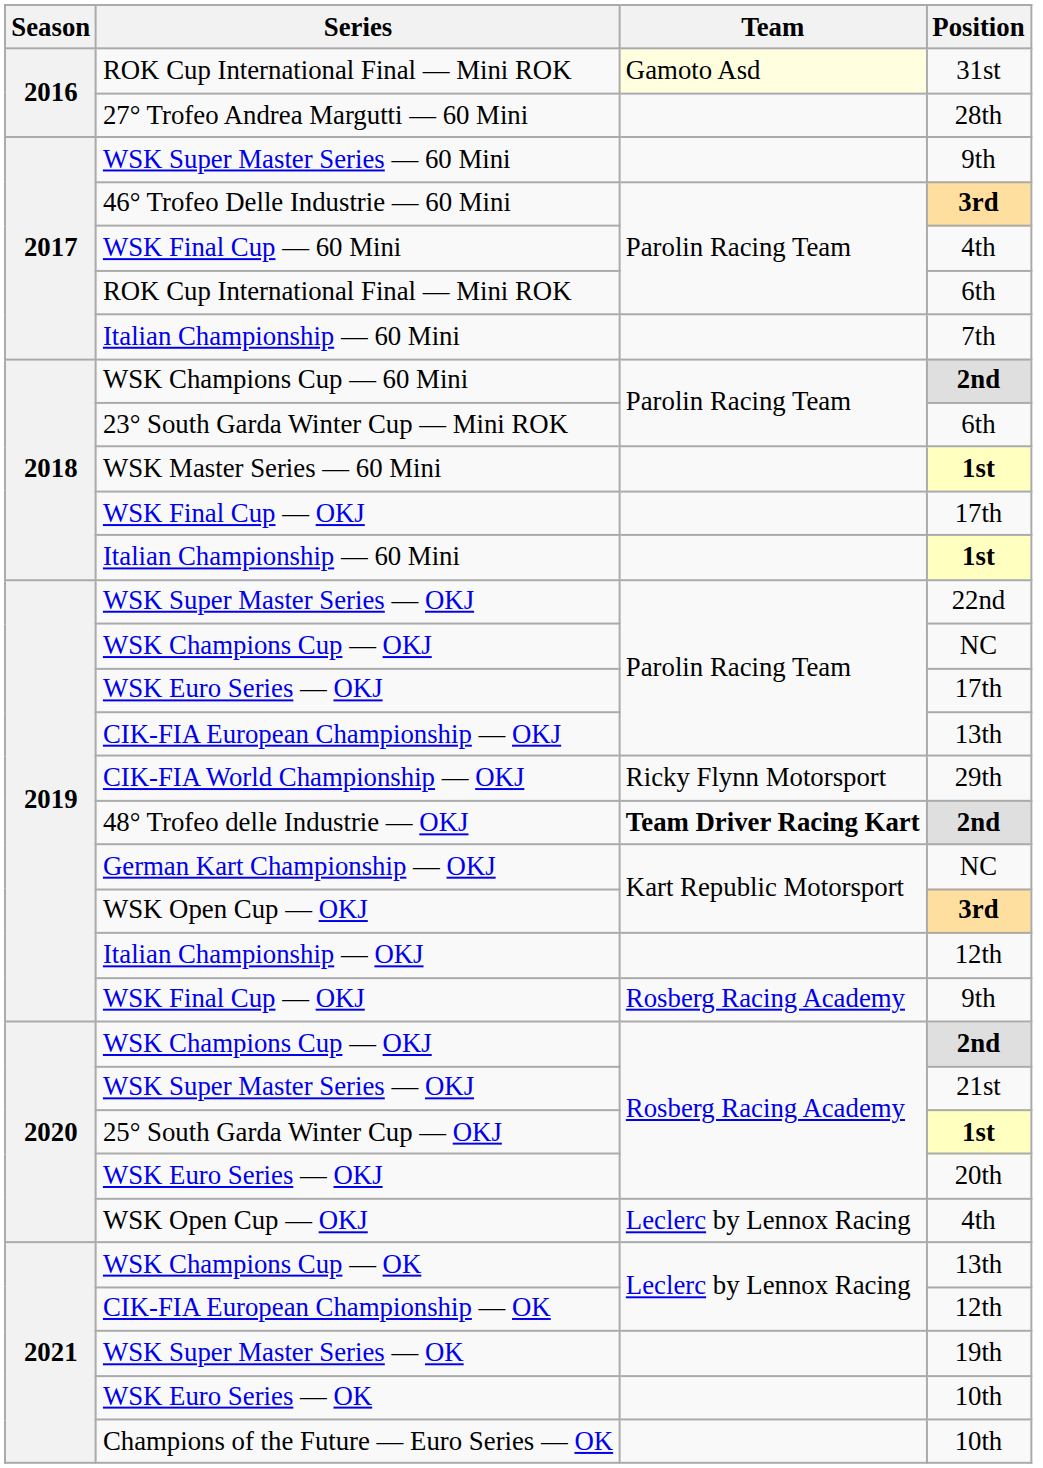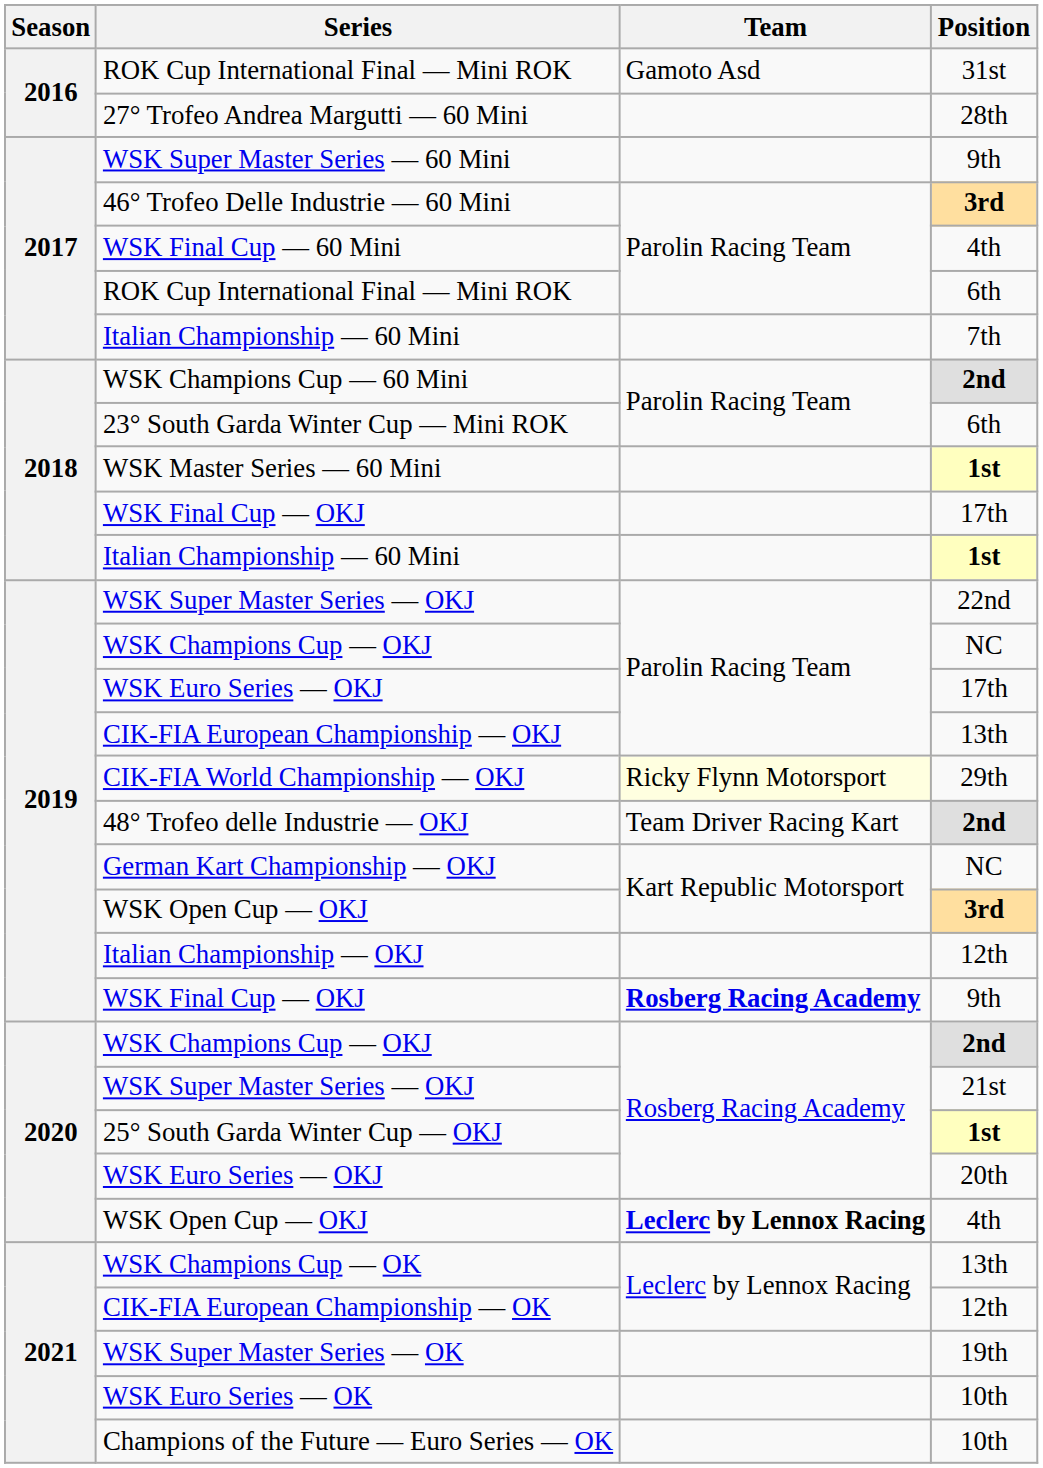ROK Cup International Final — Mini ROK / 31st | Team: lightyellow background -> no background
CIK-FIA World Championship — OKJ | Team: no background -> lightyellow background
48° Trofeo delle Industrie — OKJ | Team: bold -> normal
WSK Final Cup — OKJ / 9th | Team: normal -> bold
WSK Open Cup — OKJ / 4th | Team: normal -> bold
